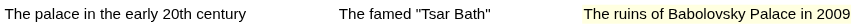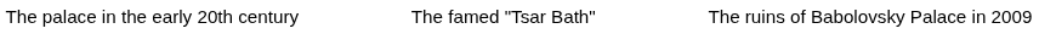The palace in the early 20th century | column 3: lightyellow background -> no background
